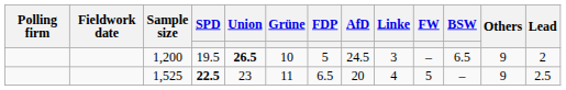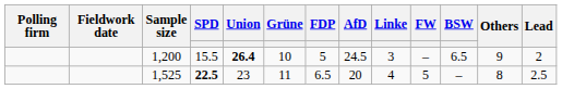1,200 | SPD: 19.5 -> 15.5
1,200 | Union: 26.5 -> 26.4
1,525 | Others: 9 -> 8
